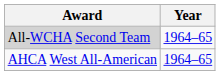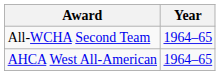row 2 | Award: lightgrey background -> no background
